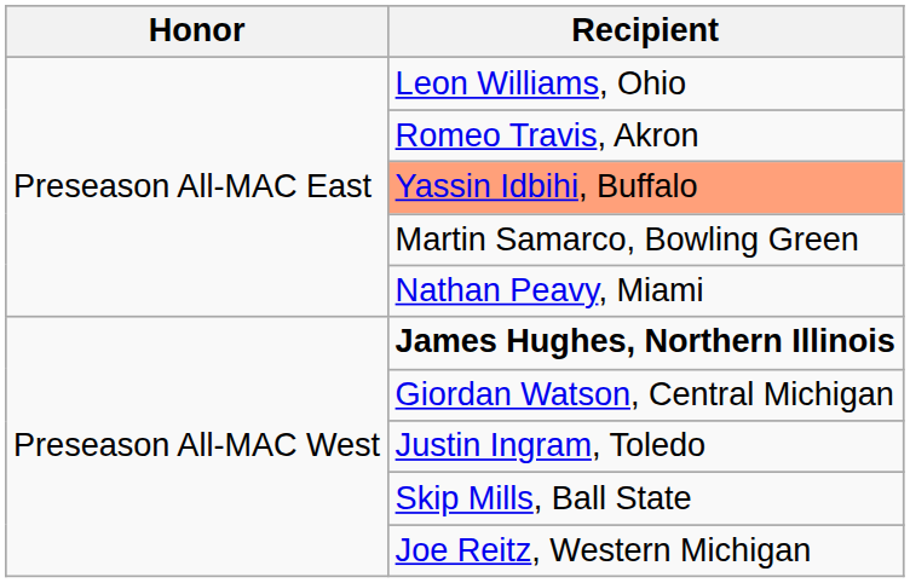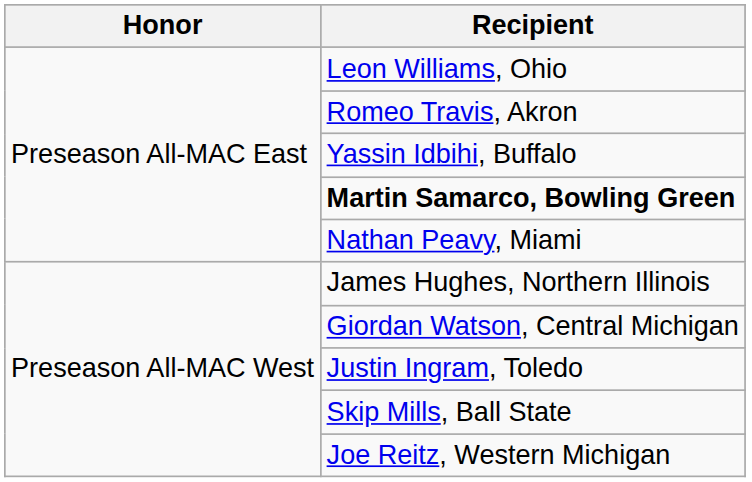row 4 | Recipient: lightsalmon background -> no background
row 5 | Recipient: normal -> bold
row 7 | Recipient: bold -> normal
